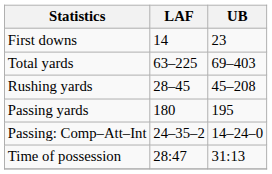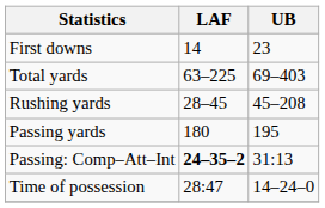Passing: Comp–Att–Int | LAF: normal -> bold
Passing: Comp–Att–Int | UB: 14–24–0 -> 31:13
Time of possession | UB: 31:13 -> 14–24–0
